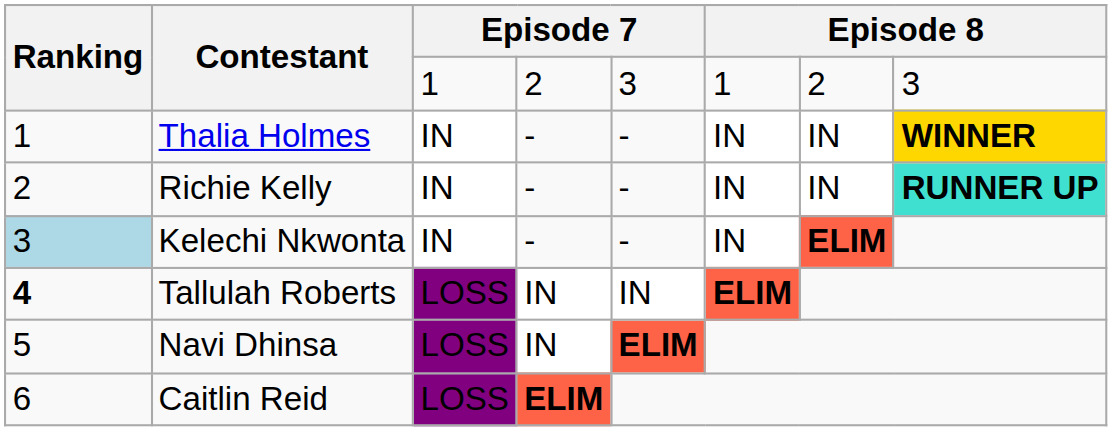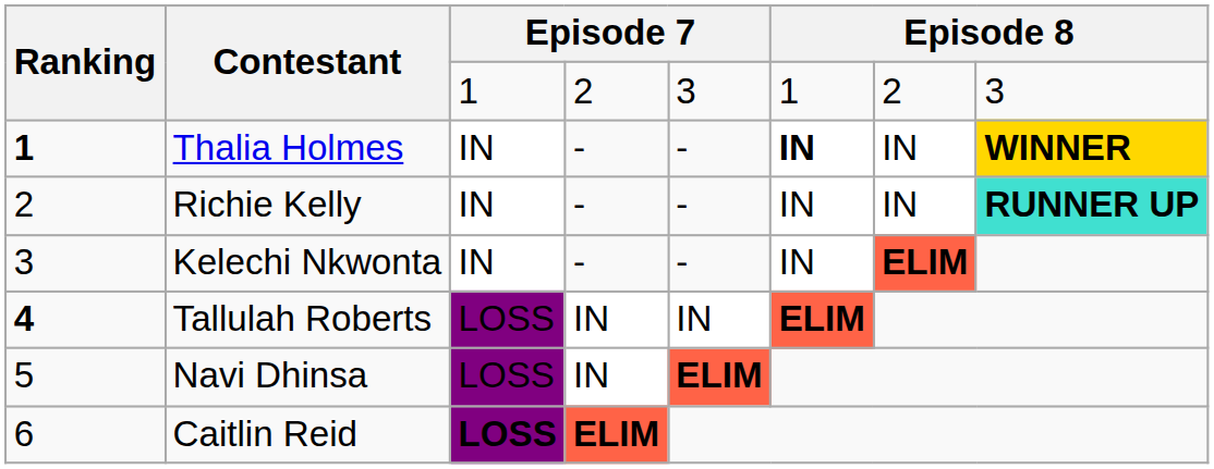Thalia Holmes | Ranking: normal -> bold
Thalia Holmes | column 6: normal -> bold
Kelechi Nkwonta | Ranking: lightblue background -> no background
Caitlin Reid | column 3: normal -> bold
